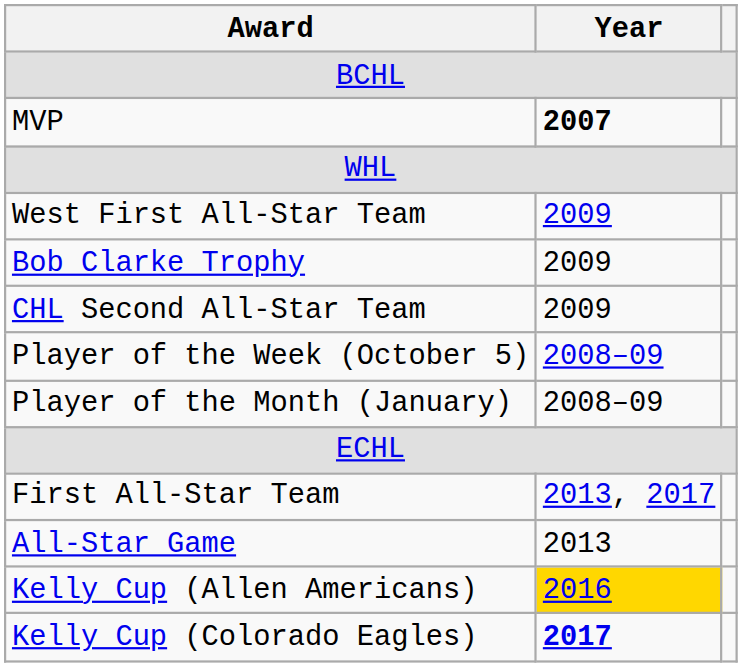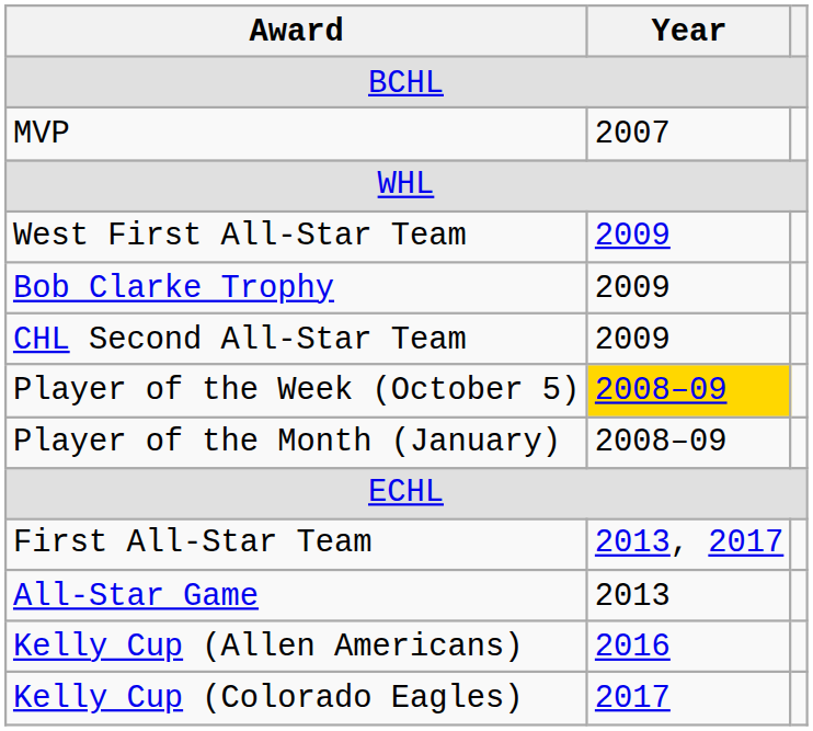MVP | Year: bold -> normal
Player of the Week (October 5) | Year: no background -> gold background
Kelly Cup (Allen Americans) | Year: gold background -> no background
Kelly Cup (Colorado Eagles) | Year: bold -> normal
